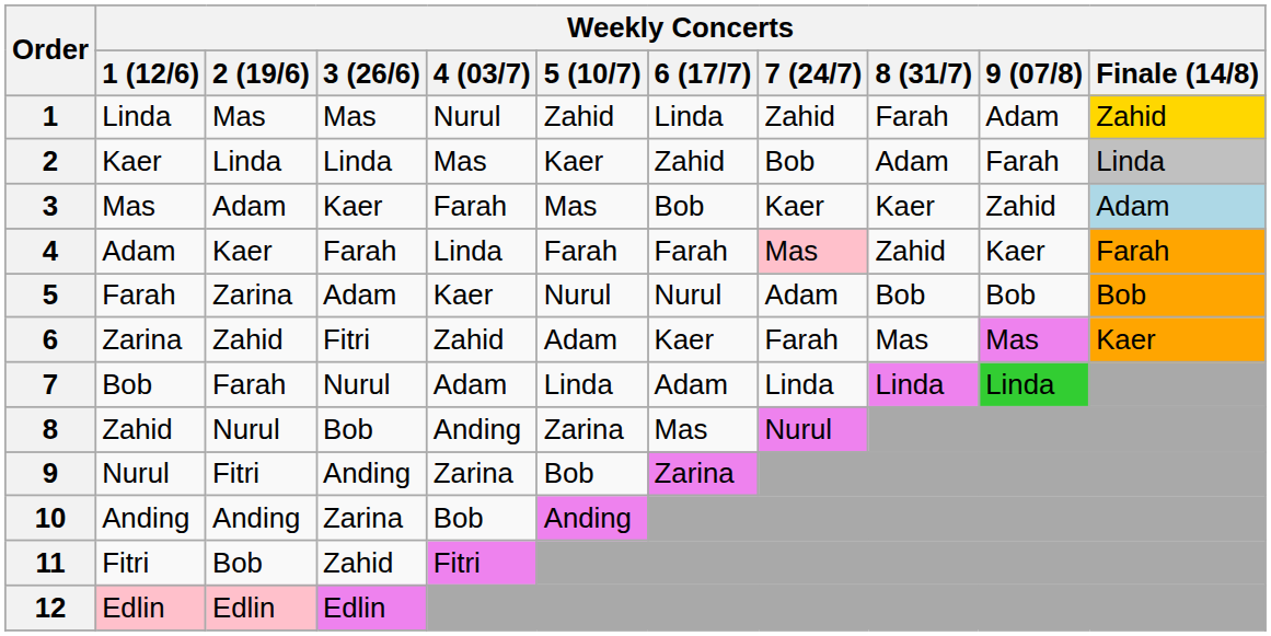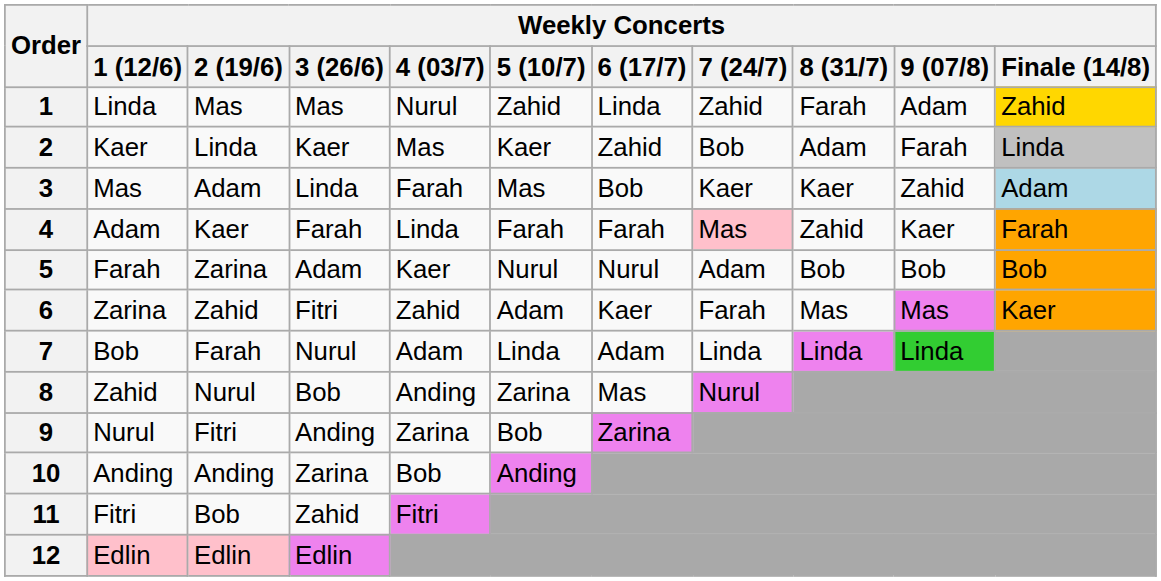2 | Weekly Concerts / 3 (26/6): Linda -> Kaer
3 | Weekly Concerts / 3 (26/6): Kaer -> Linda
